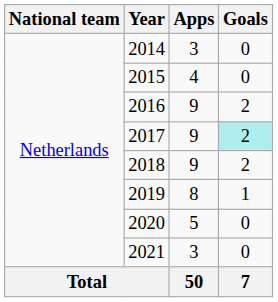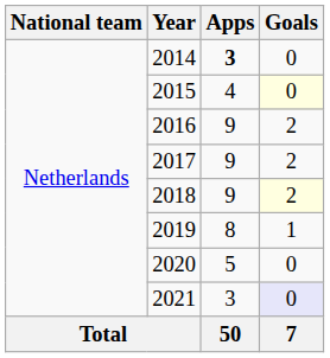2014 | Apps: normal -> bold
2015 | Goals: no background -> lightyellow background
2017 | Goals: paleturquoise background -> no background
2018 | Goals: no background -> lightyellow background
2021 | Goals: no background -> lavender background
